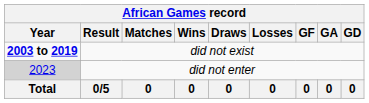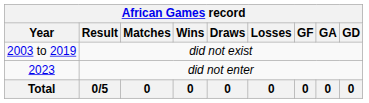2003 to 2019 | Year: bold -> normal
2023 | Year: lightgrey background -> no background
